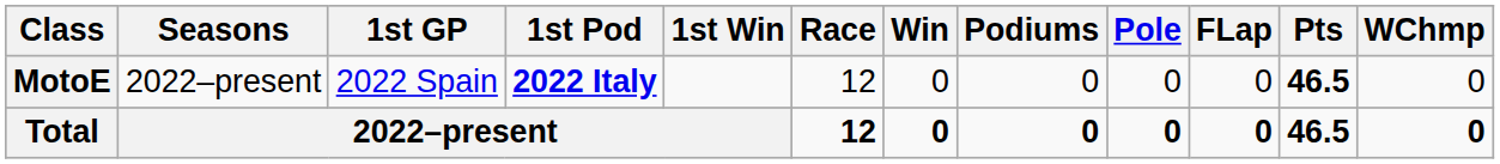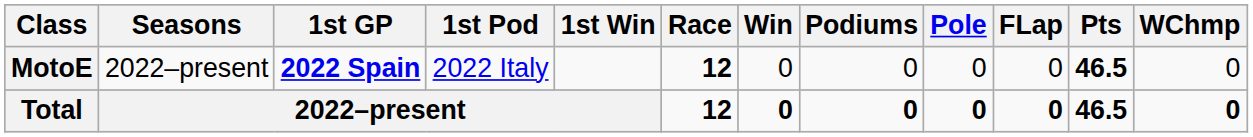MotoE | 1st GP: normal -> bold
MotoE | 1st Pod: bold -> normal
MotoE | Race: normal -> bold
